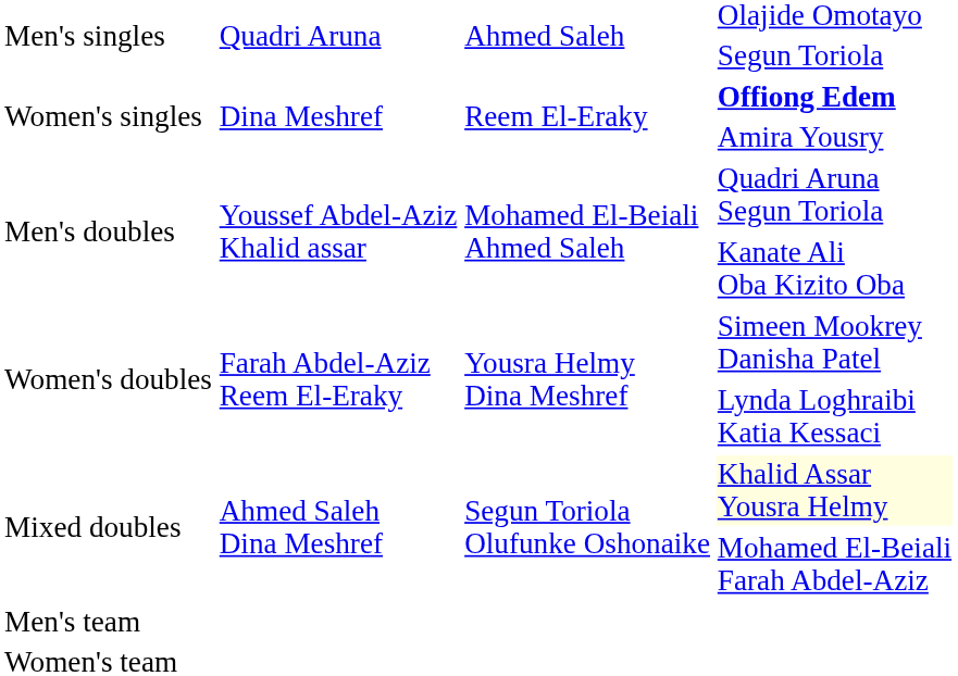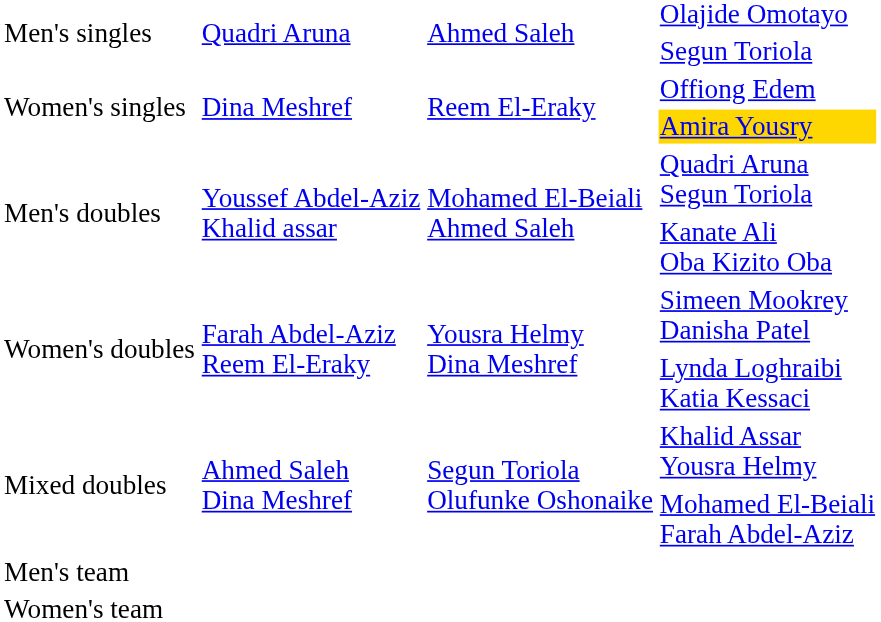Offiong Edem | column 4: bold -> normal
Amira Yousry | column 4: no background -> gold background
Khalid Assar Yousra Helmy | column 4: lightyellow background -> no background
